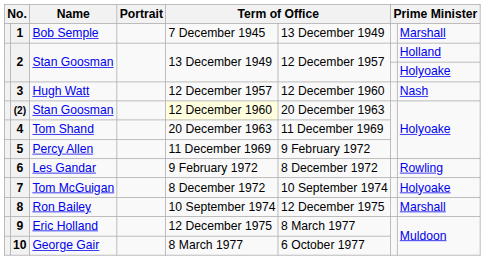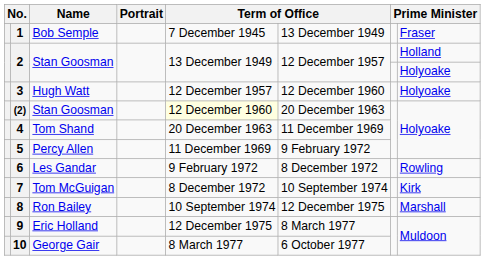1 | column 8: Marshall -> Fraser
3 | column 8: Nash -> Holyoake
7 | column 8: Holyoake -> Kirk
